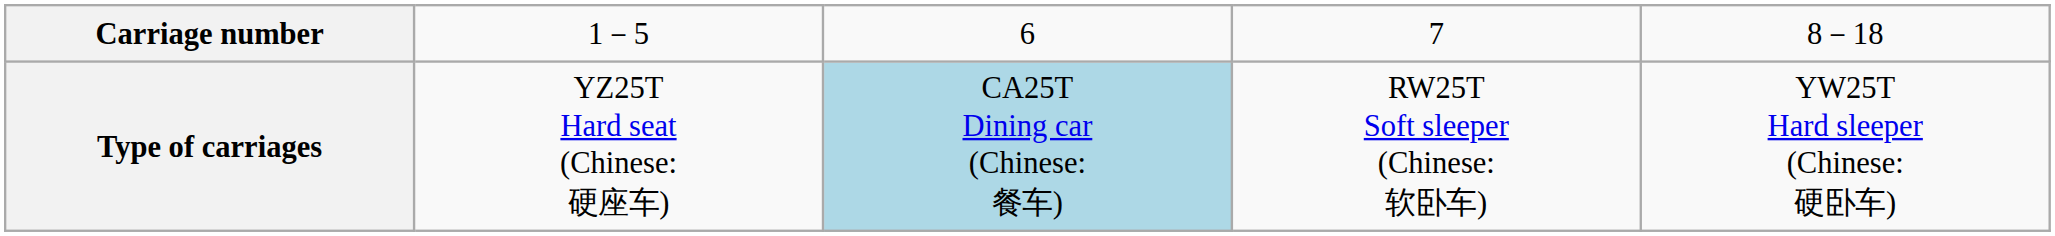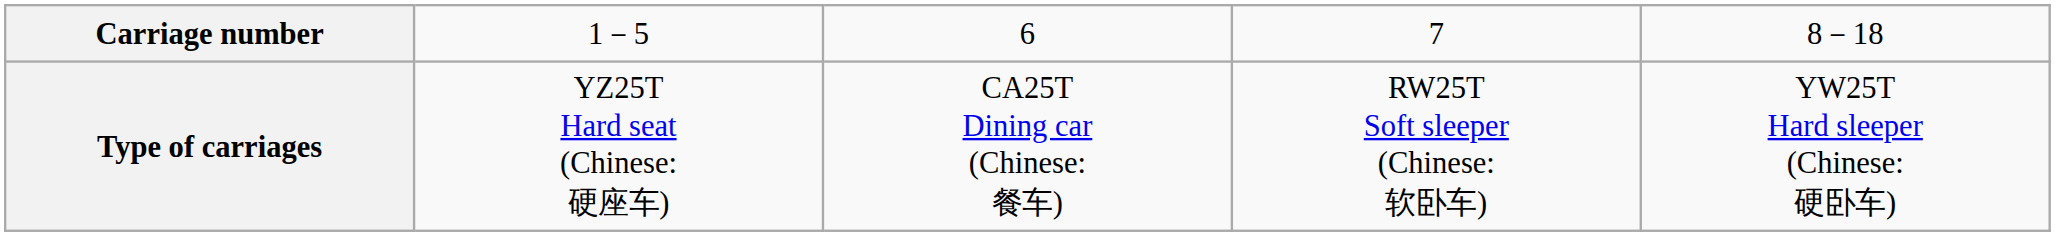Type of carriages | column 3: lightblue background -> no background
